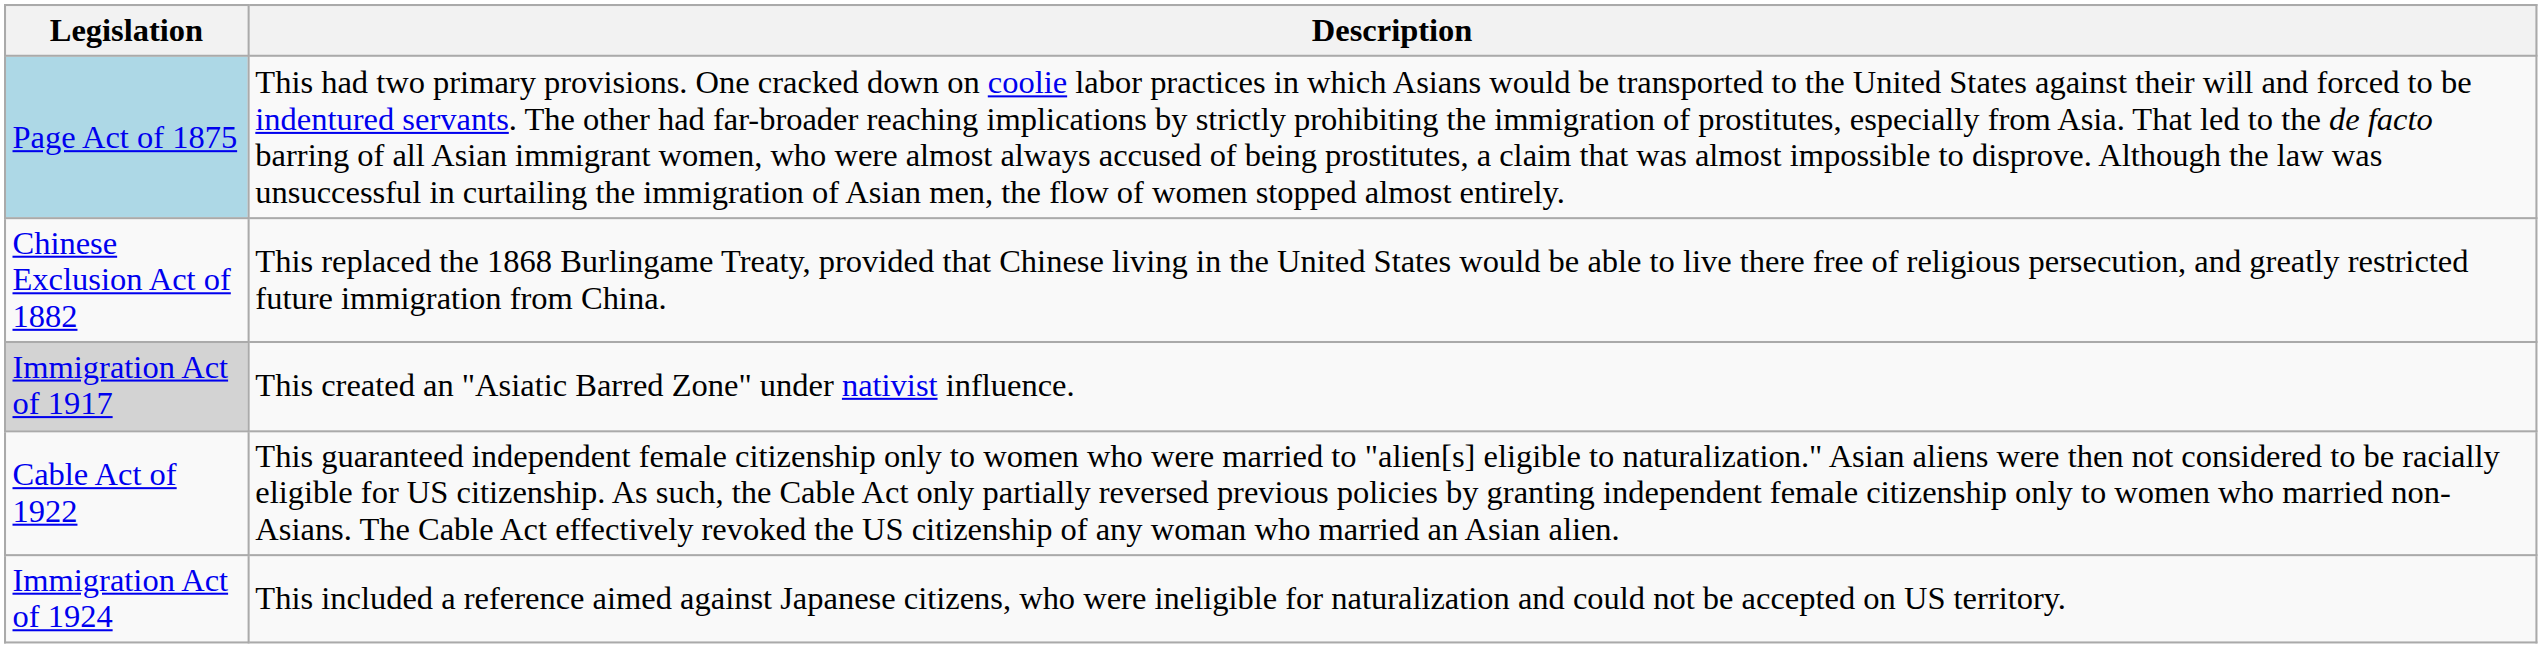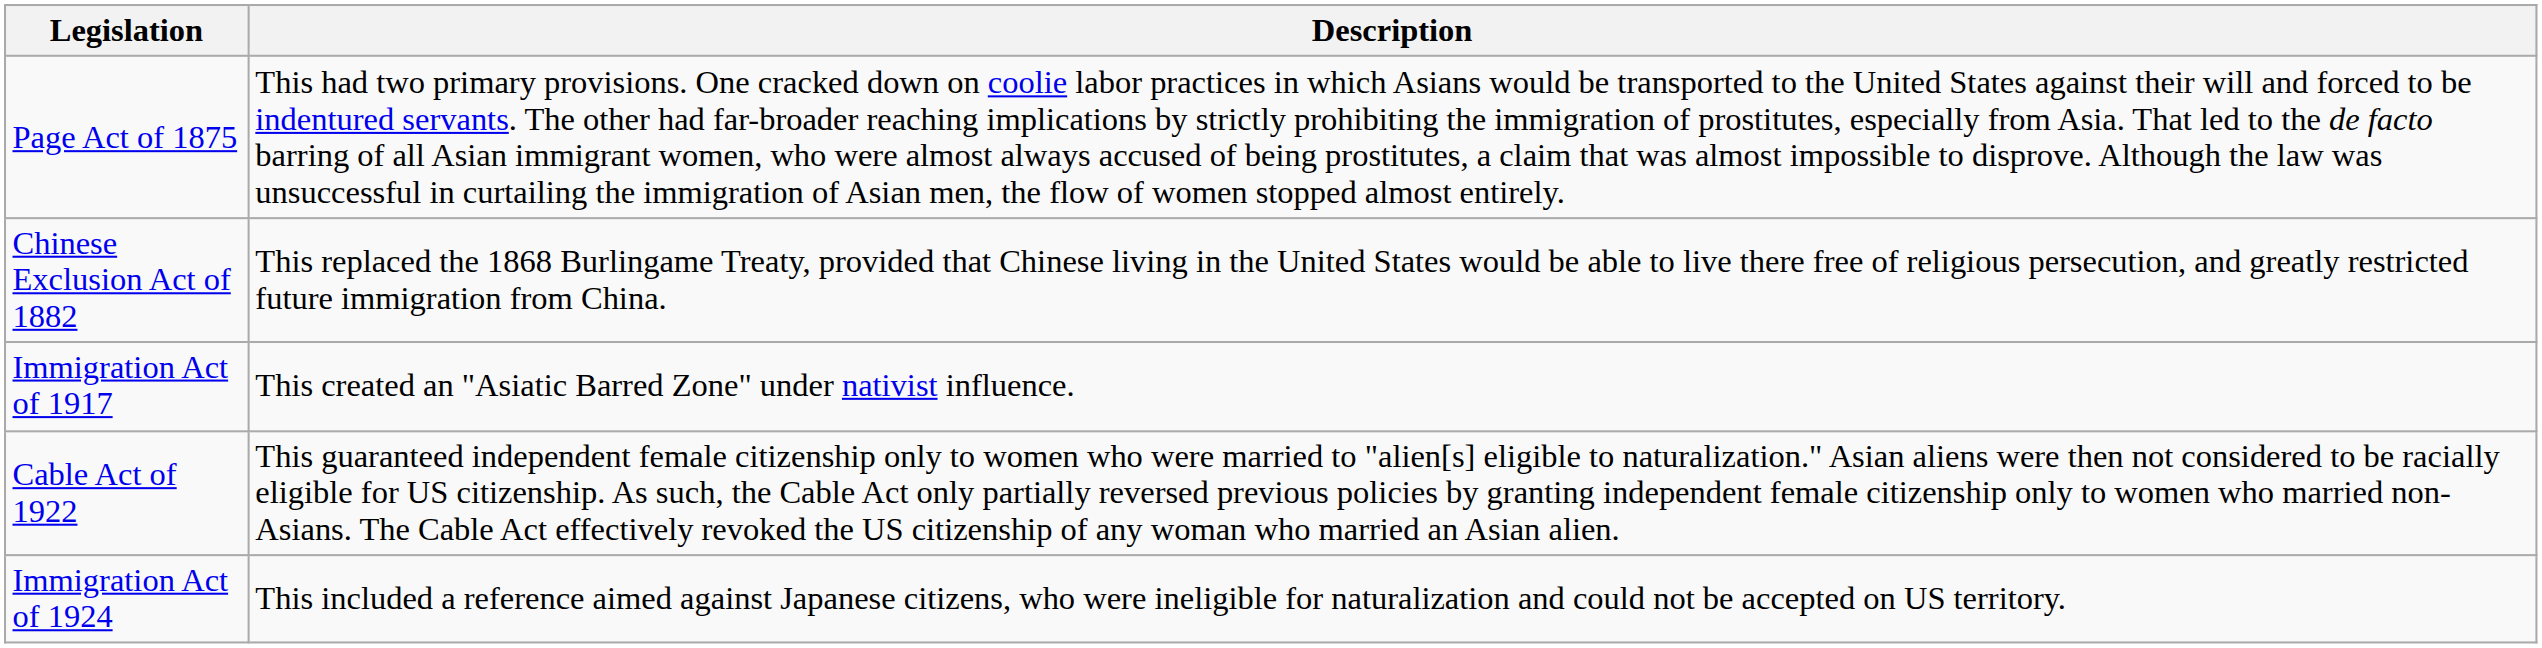Page Act of 1875 | Legislation: lightblue background -> no background
Immigration Act of 1917 | Legislation: lightgrey background -> no background
